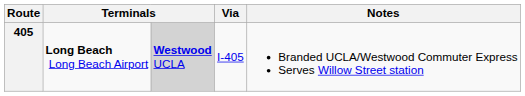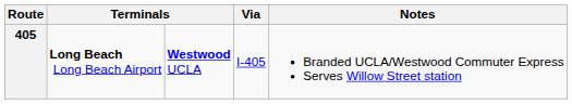405 | column 3: lightgrey background -> no background
